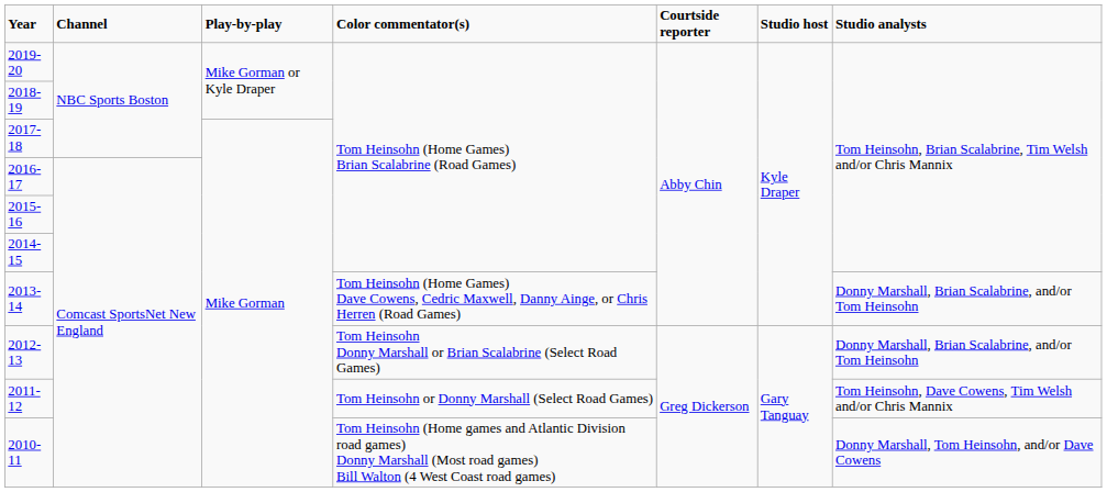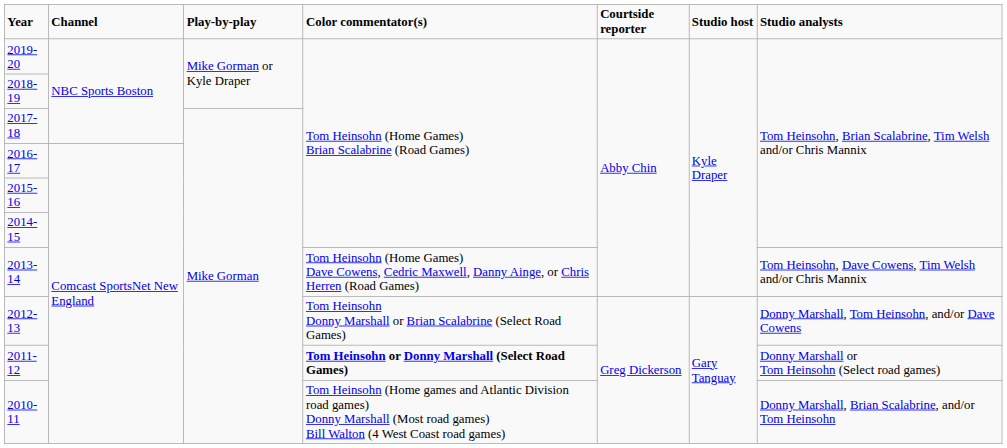2013-14 | Studio analysts: Donny Marshall, Brian Scalabrine, and/or Tom Heinsohn -> Tom Heinsohn, Dave Cowens, Tim Welsh and/or Chris Mannix
2012-13 | Studio analysts: Donny Marshall, Brian Scalabrine, and/or Tom Heinsohn -> Donny Marshall, Tom Heinsohn, and/or Dave Cowens
2011-12 | Color commentator(s): normal -> bold
2011-12 | Studio analysts: Tom Heinsohn, Dave Cowens, Tim Welsh and/or Chris Mannix -> Donny Marshall or Tom Heinsohn (Select road games)
2010-11 | Studio analysts: Donny Marshall, Tom Heinsohn, and/or Dave Cowens -> Donny Marshall, Brian Scalabrine, and/or Tom Heinsohn
